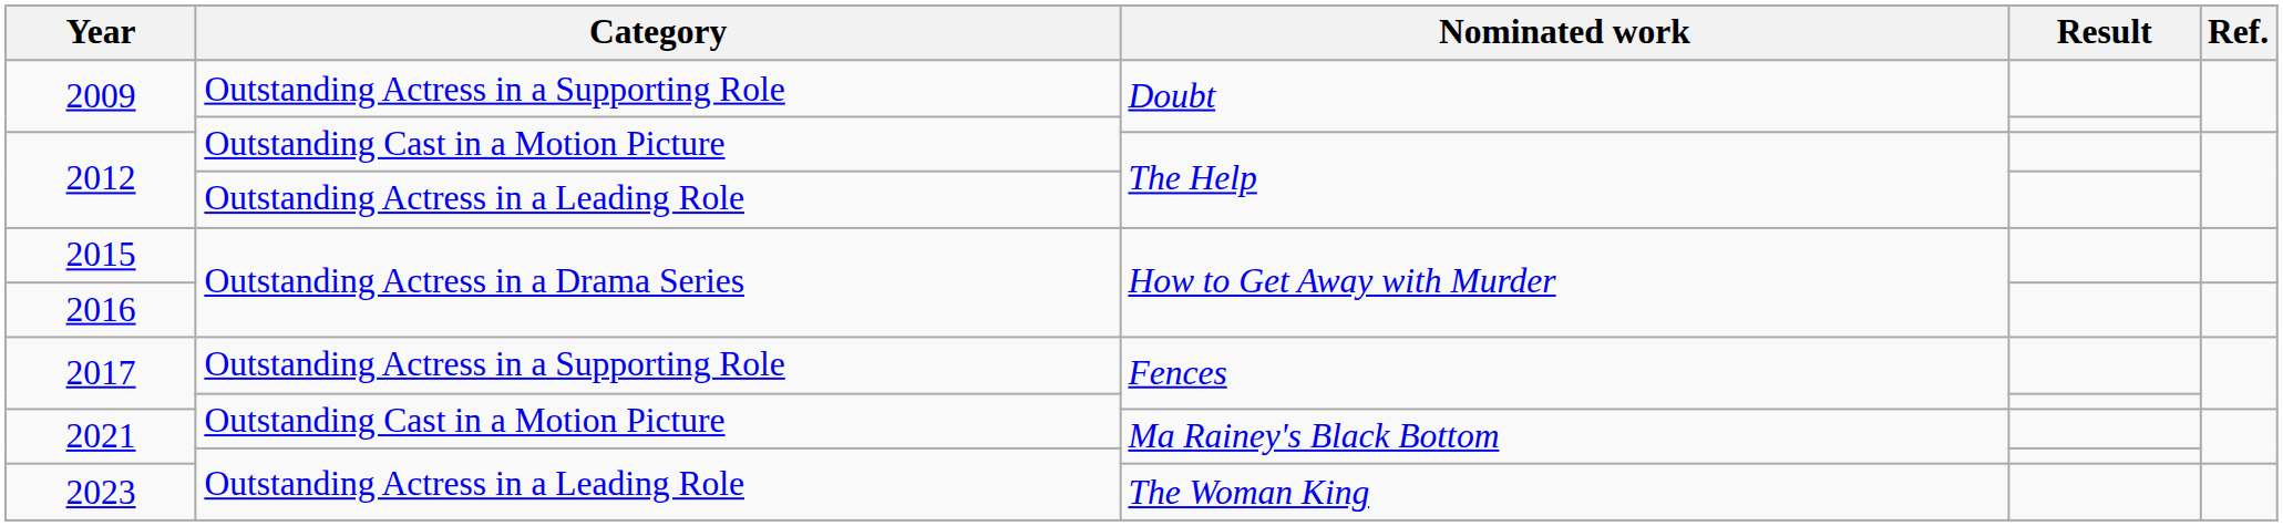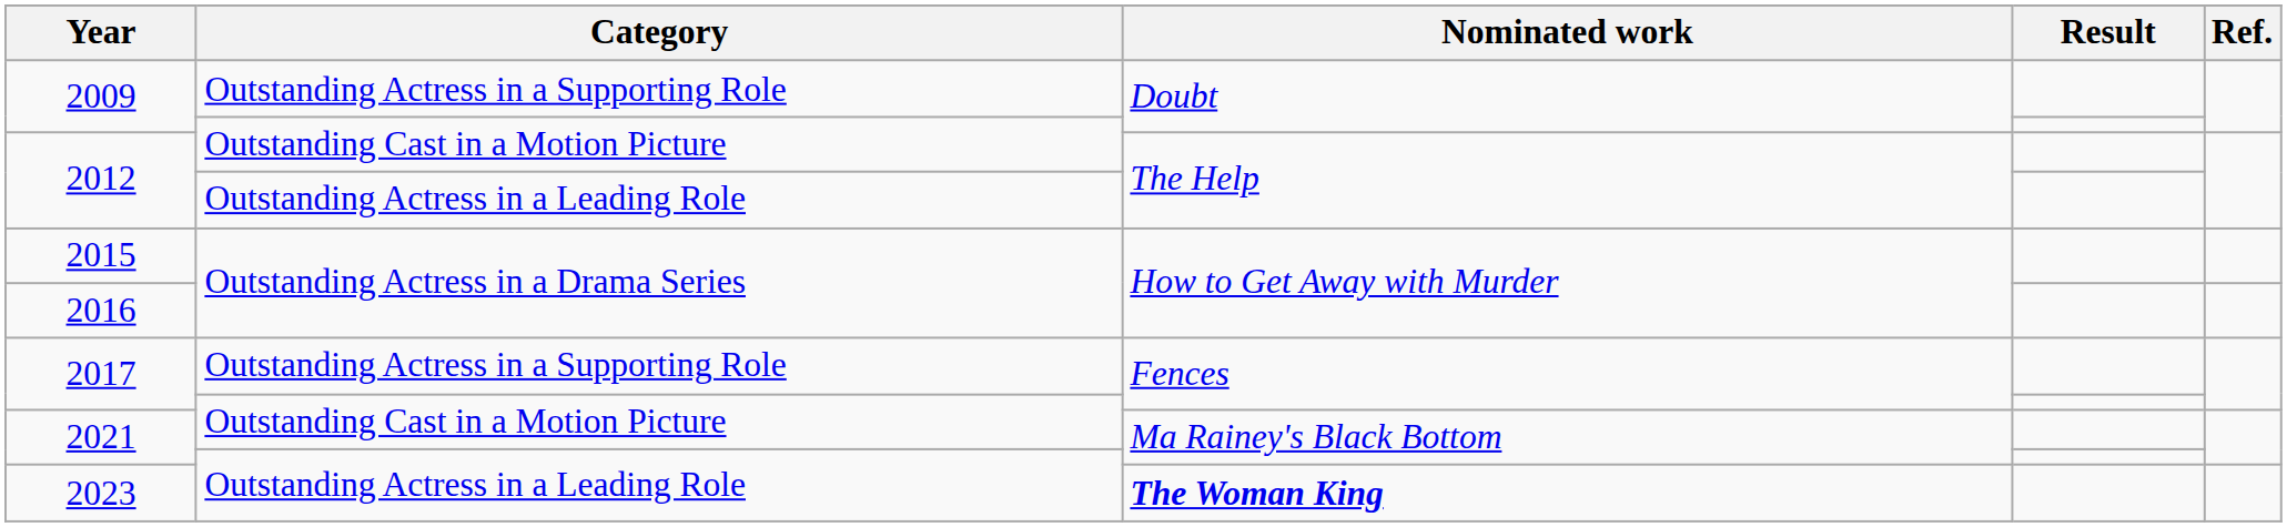2023 | Nominated work: normal -> bold
